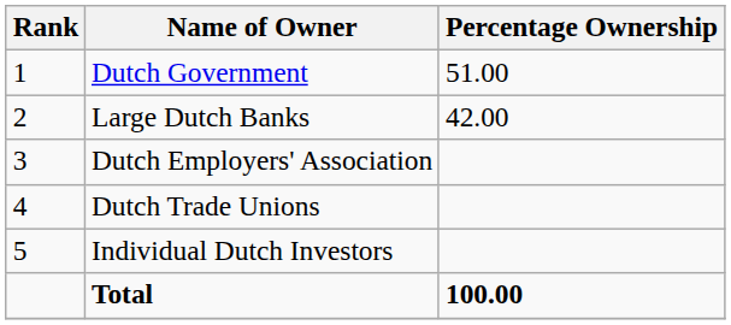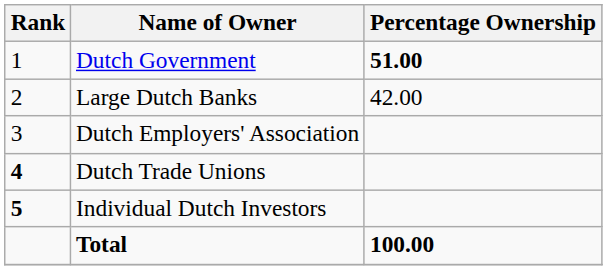Dutch Government | Percentage Ownership: normal -> bold
Dutch Trade Unions | Rank: normal -> bold
Individual Dutch Investors | Rank: normal -> bold
